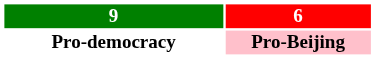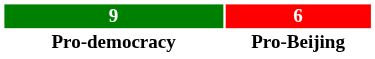Pro-democracy | 6: pink background -> no background
